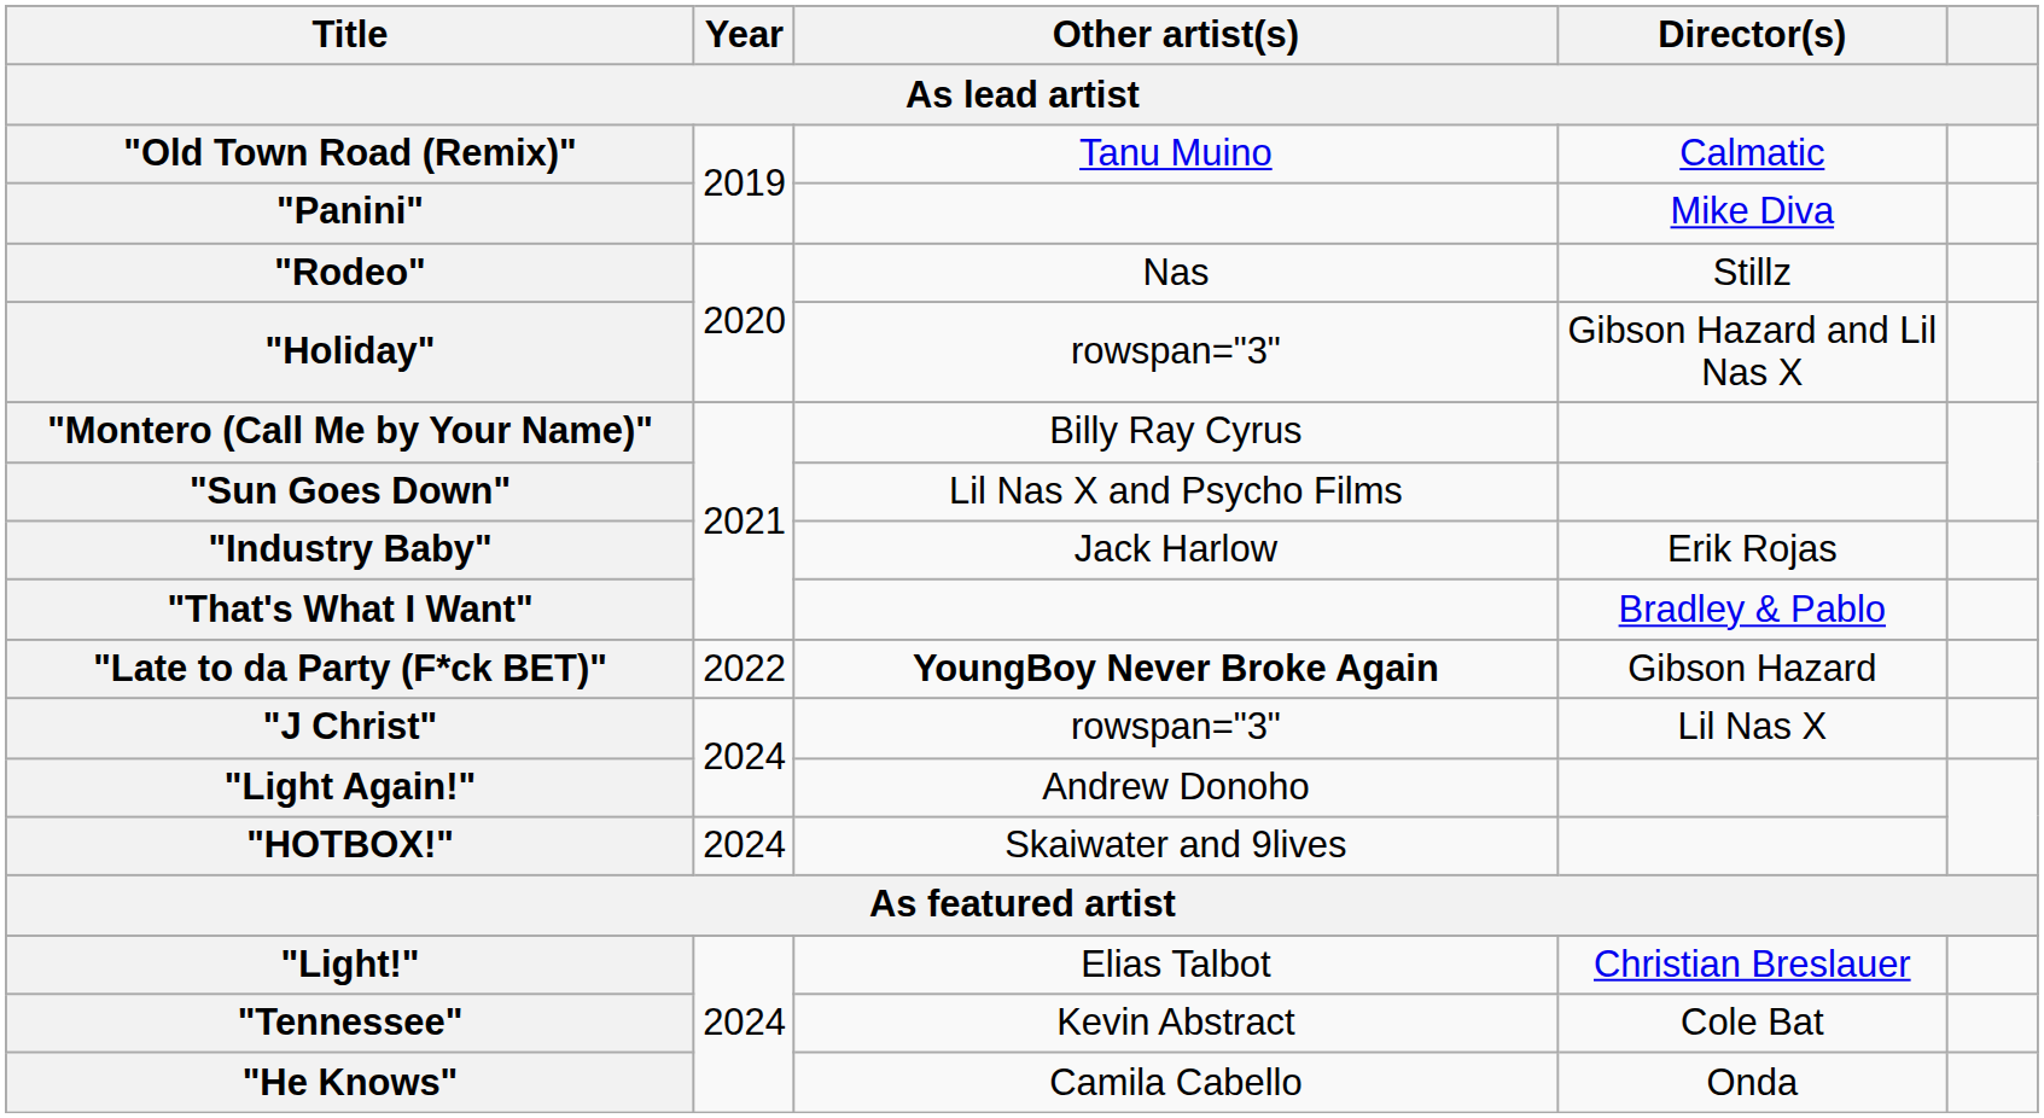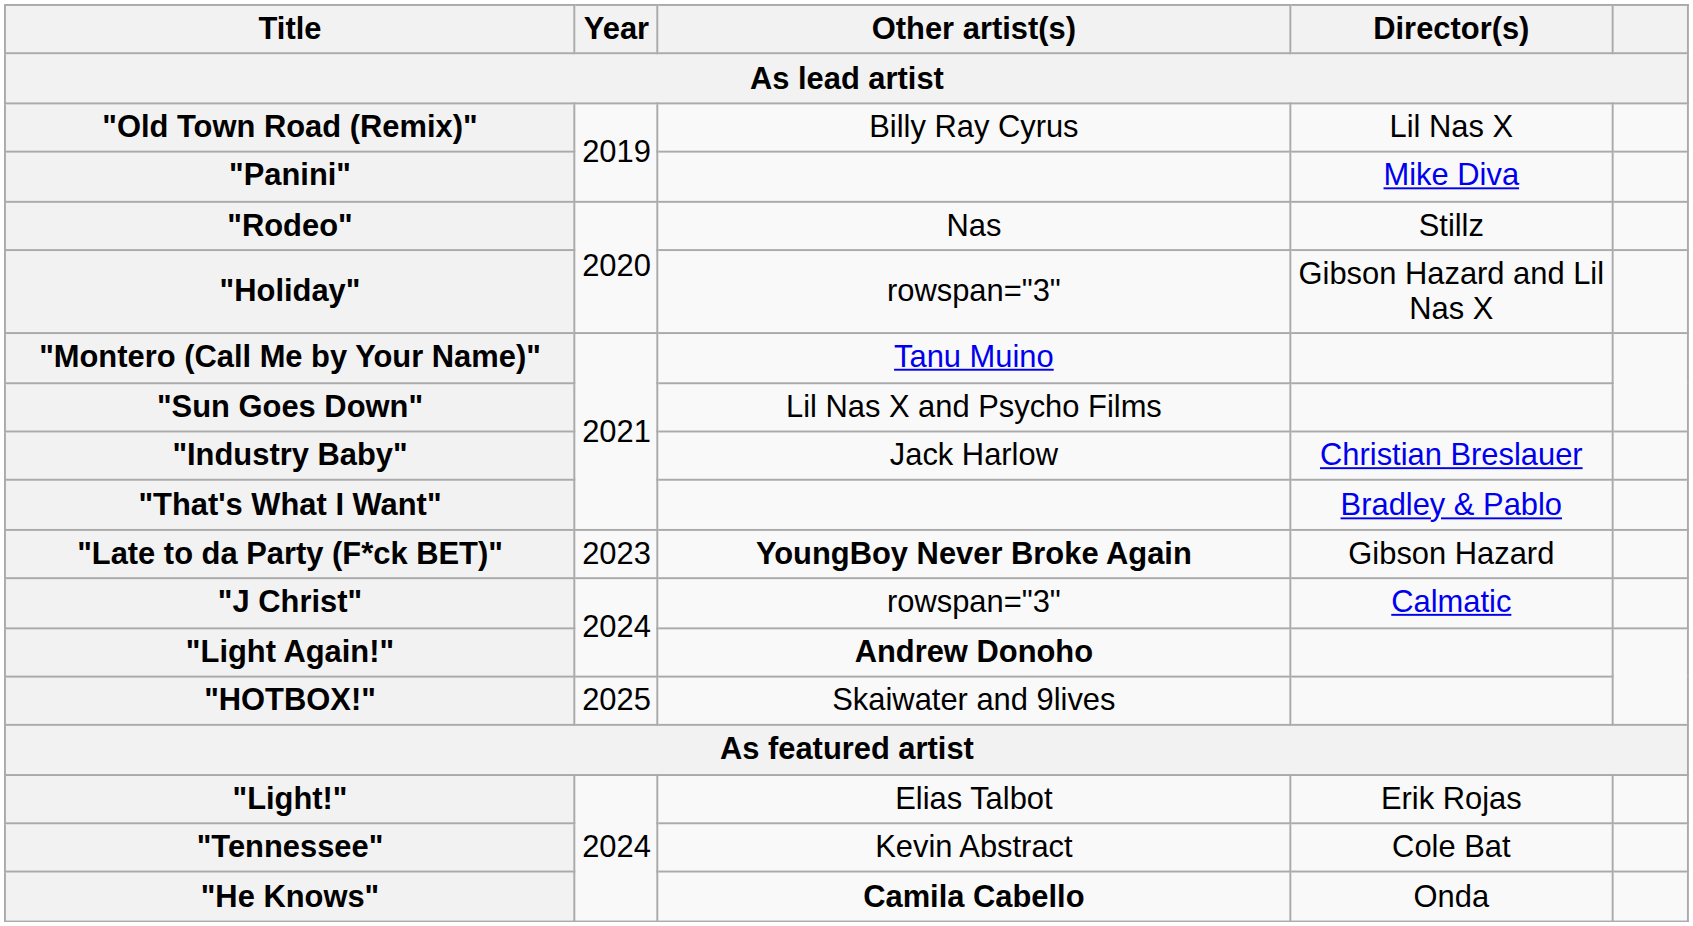"Old Town Road (Remix)" | Other artist(s): Tanu Muino -> Billy Ray Cyrus
"Old Town Road (Remix)" | Director(s): Calmatic -> Lil Nas X
"Montero (Call Me by Your Name)" | Other artist(s): Billy Ray Cyrus -> Tanu Muino
"Industry Baby" | Director(s): Erik Rojas -> Christian Breslauer
"Late to da Party (F*ck BET)" | Year: 2022 -> 2023
"J Christ" | Director(s): Lil Nas X -> Calmatic
"Light Again!" | Other artist(s): normal -> bold
"HOTBOX!" | Year: 2024 -> 2025
"Light!" | Director(s): Christian Breslauer -> Erik Rojas
"He Knows" | Other artist(s): normal -> bold
